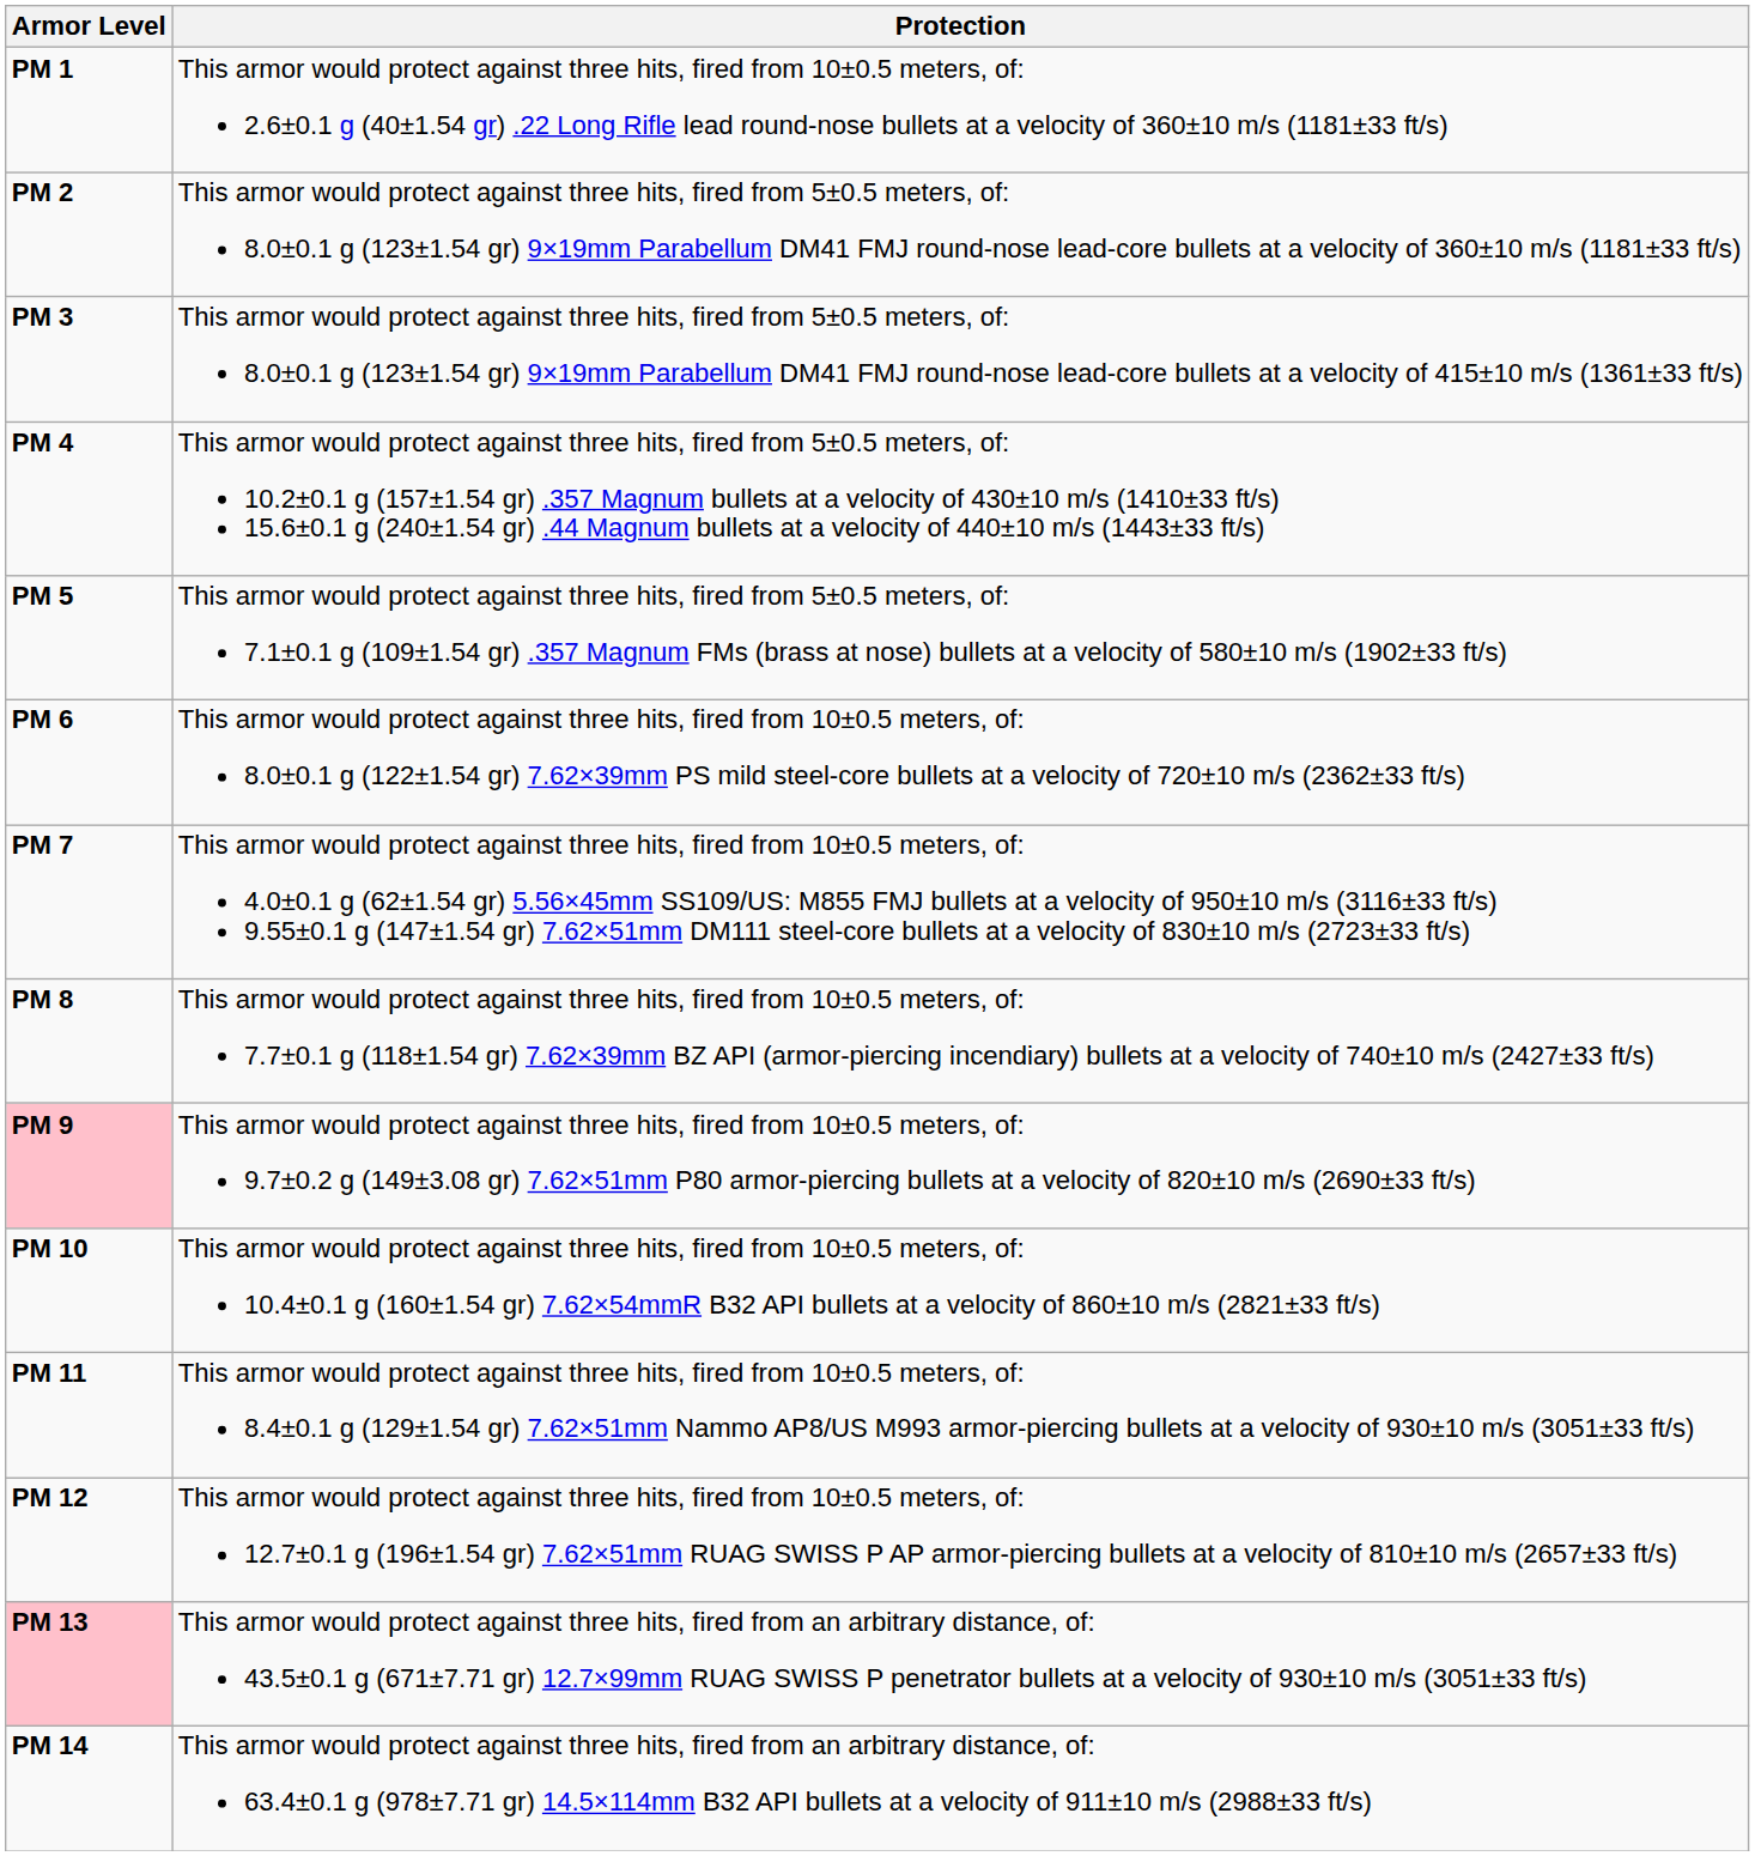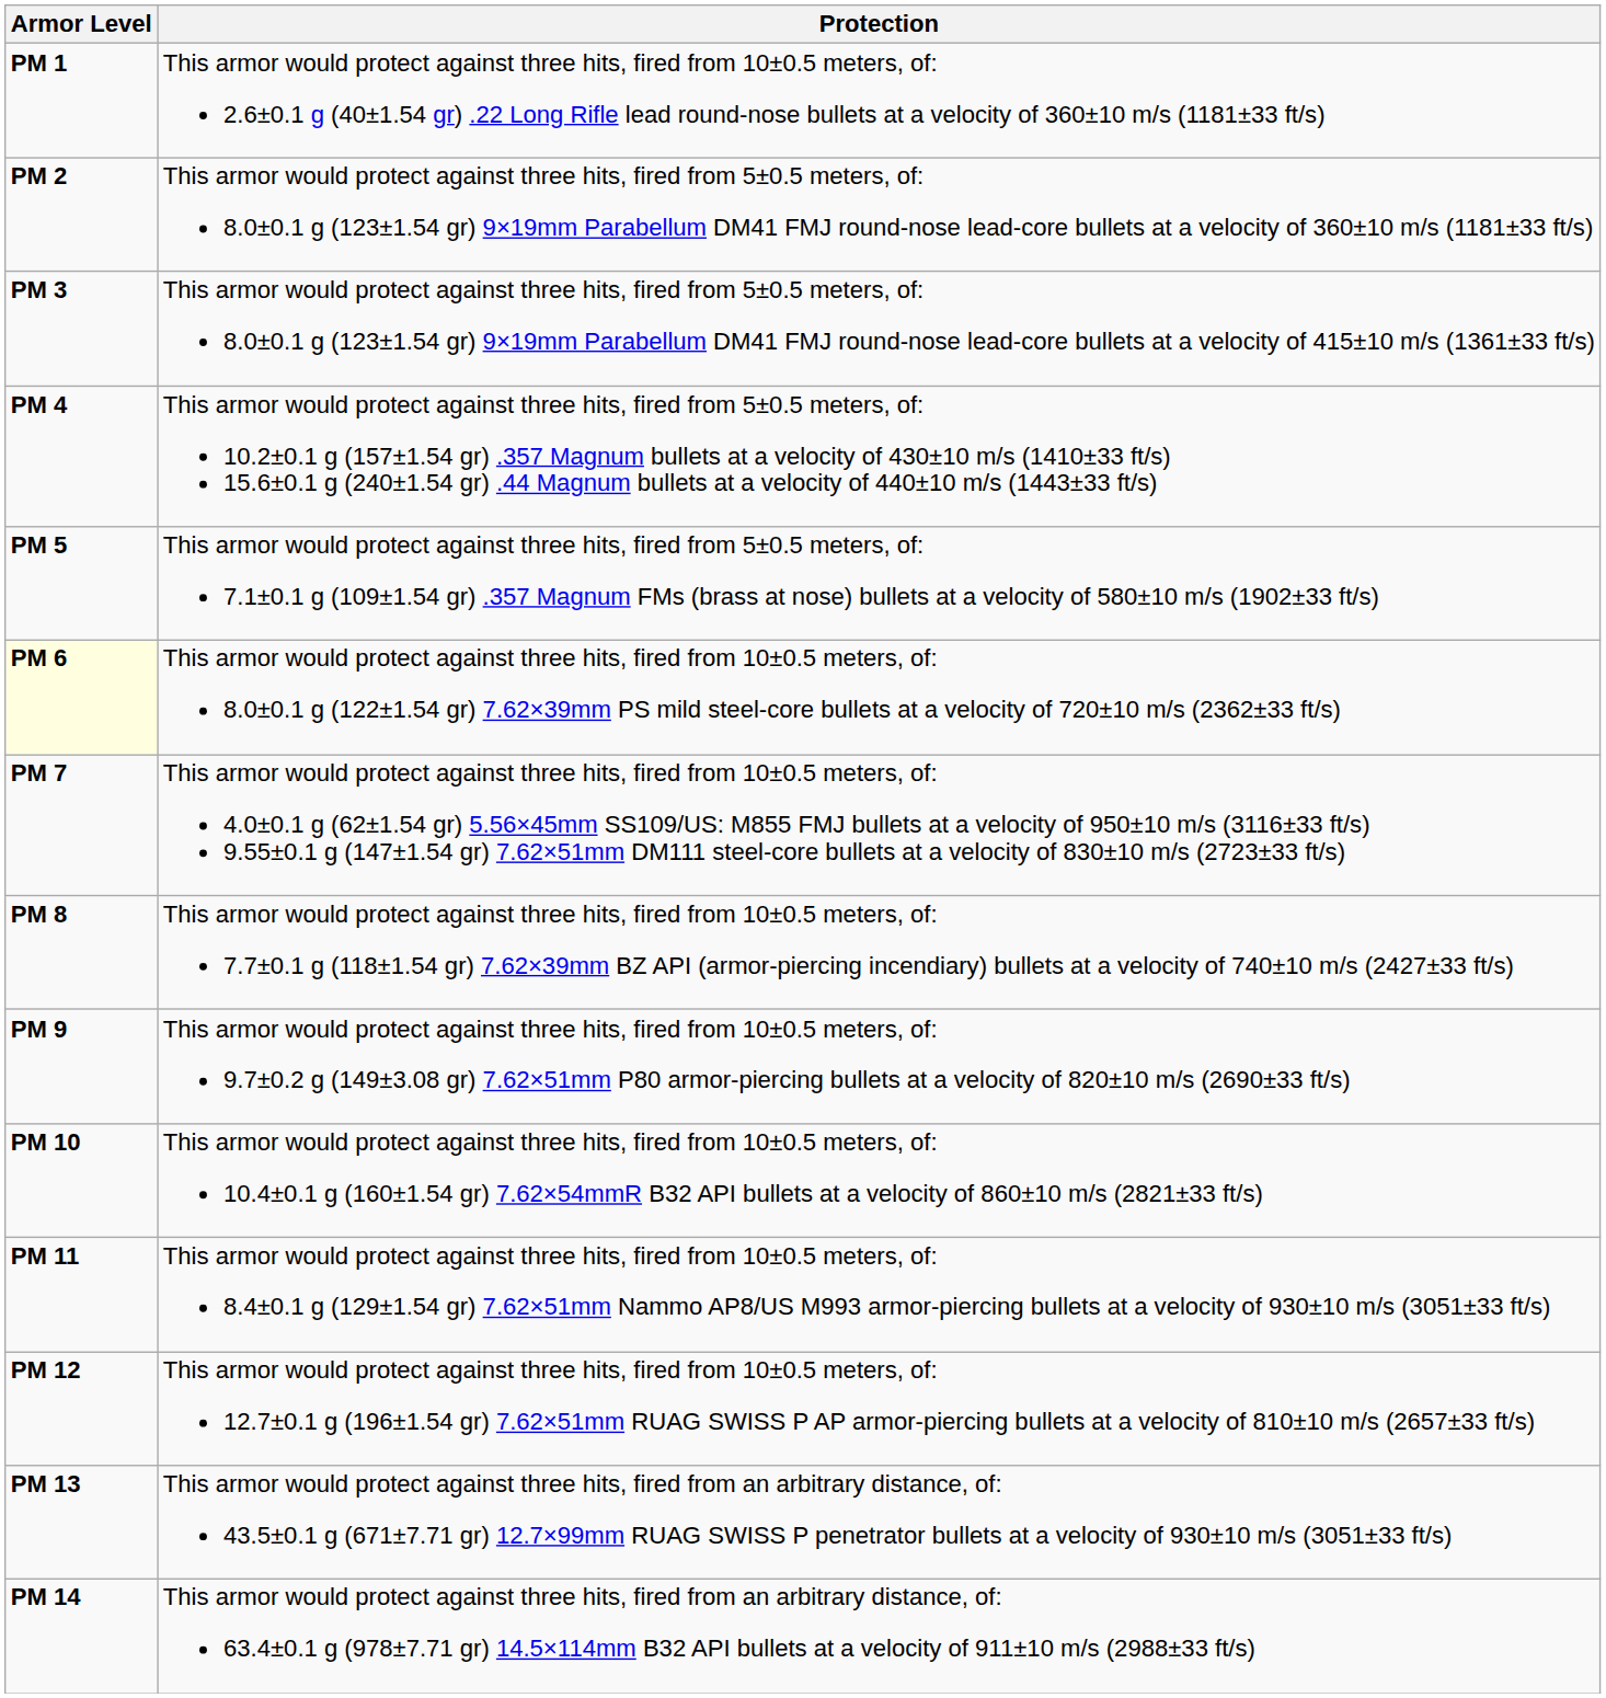PM 6 | Armor Level: no background -> lightyellow background
PM 9 | Armor Level: pink background -> no background
PM 13 | Armor Level: pink background -> no background
